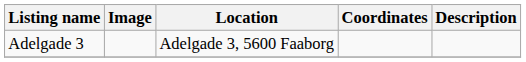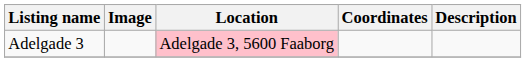Adelgade 3 | Location: no background -> pink background
